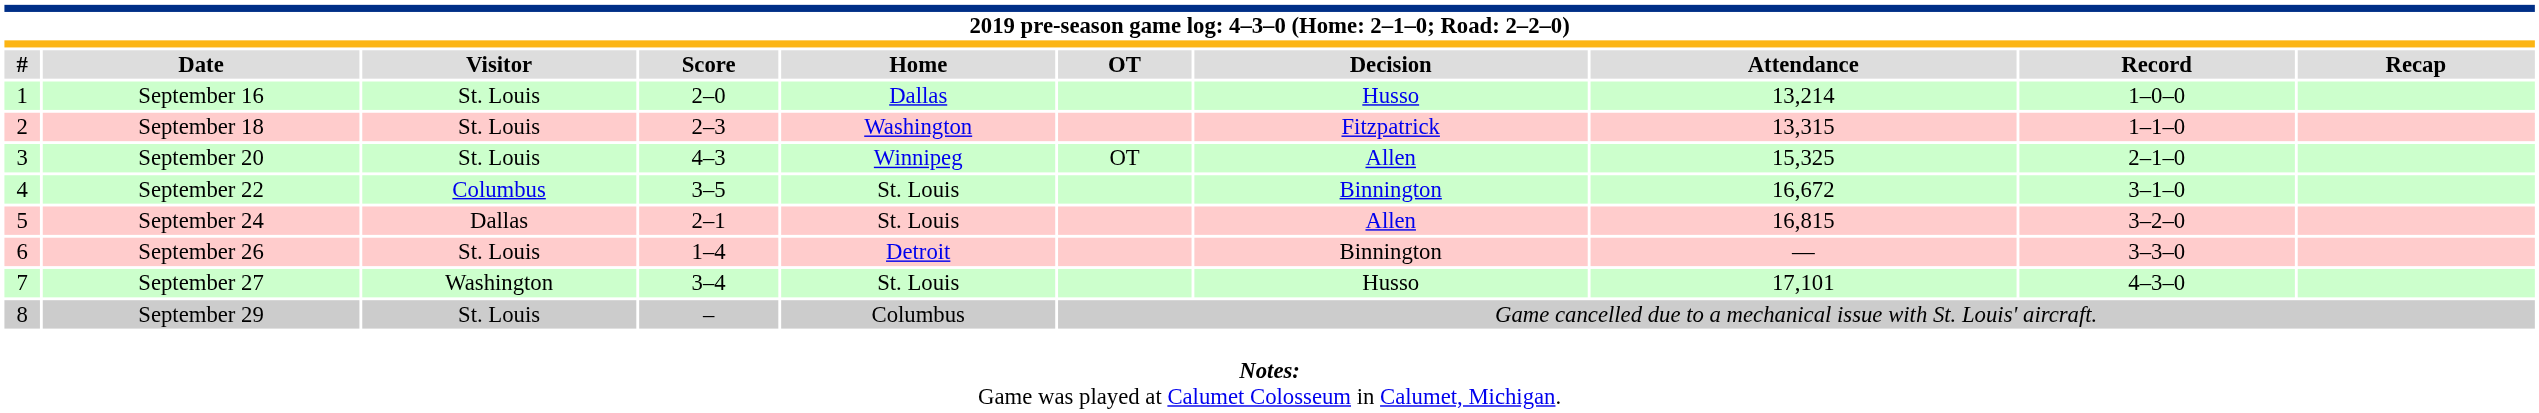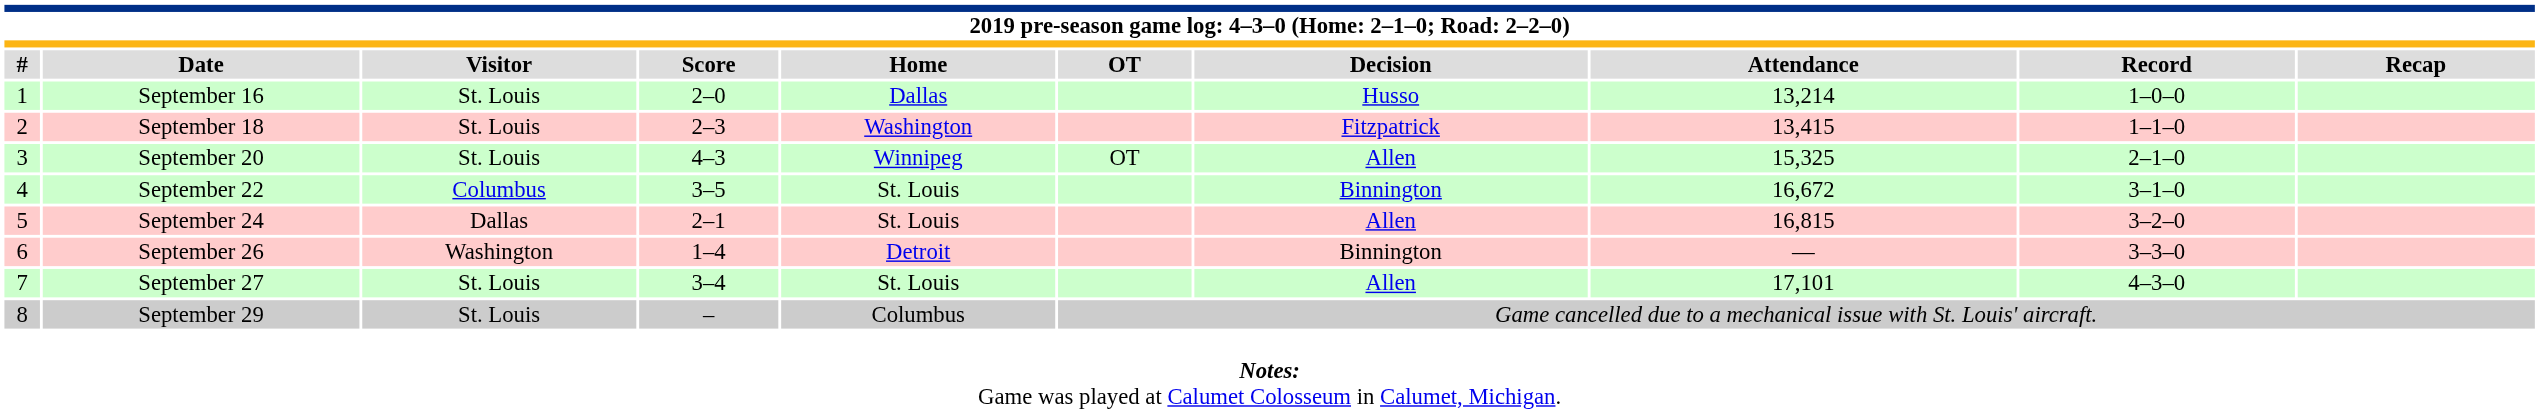September 18 | column 8: 13,315 -> 13,415
September 26 | column 3: St. Louis -> Washington
September 27 | column 3: Washington -> St. Louis
September 27 | column 7: Husso -> Allen
